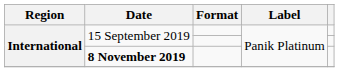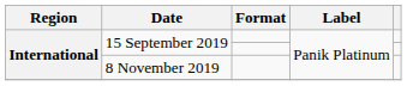8 November 2019 | Date: bold -> normal
